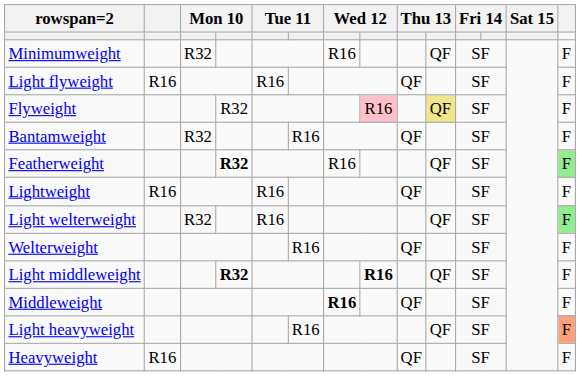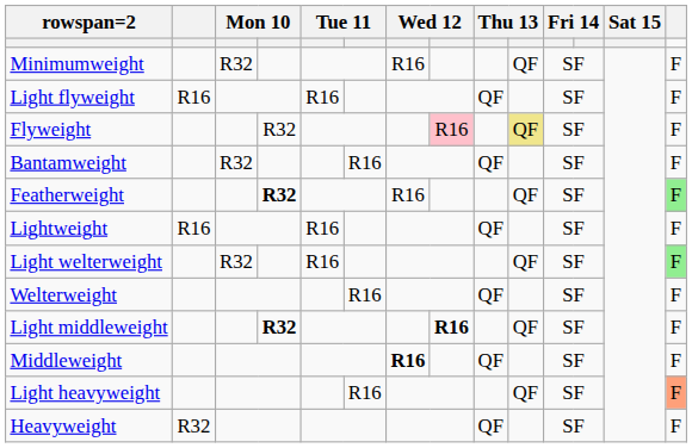Heavyweight | column 2: R16 -> R32
